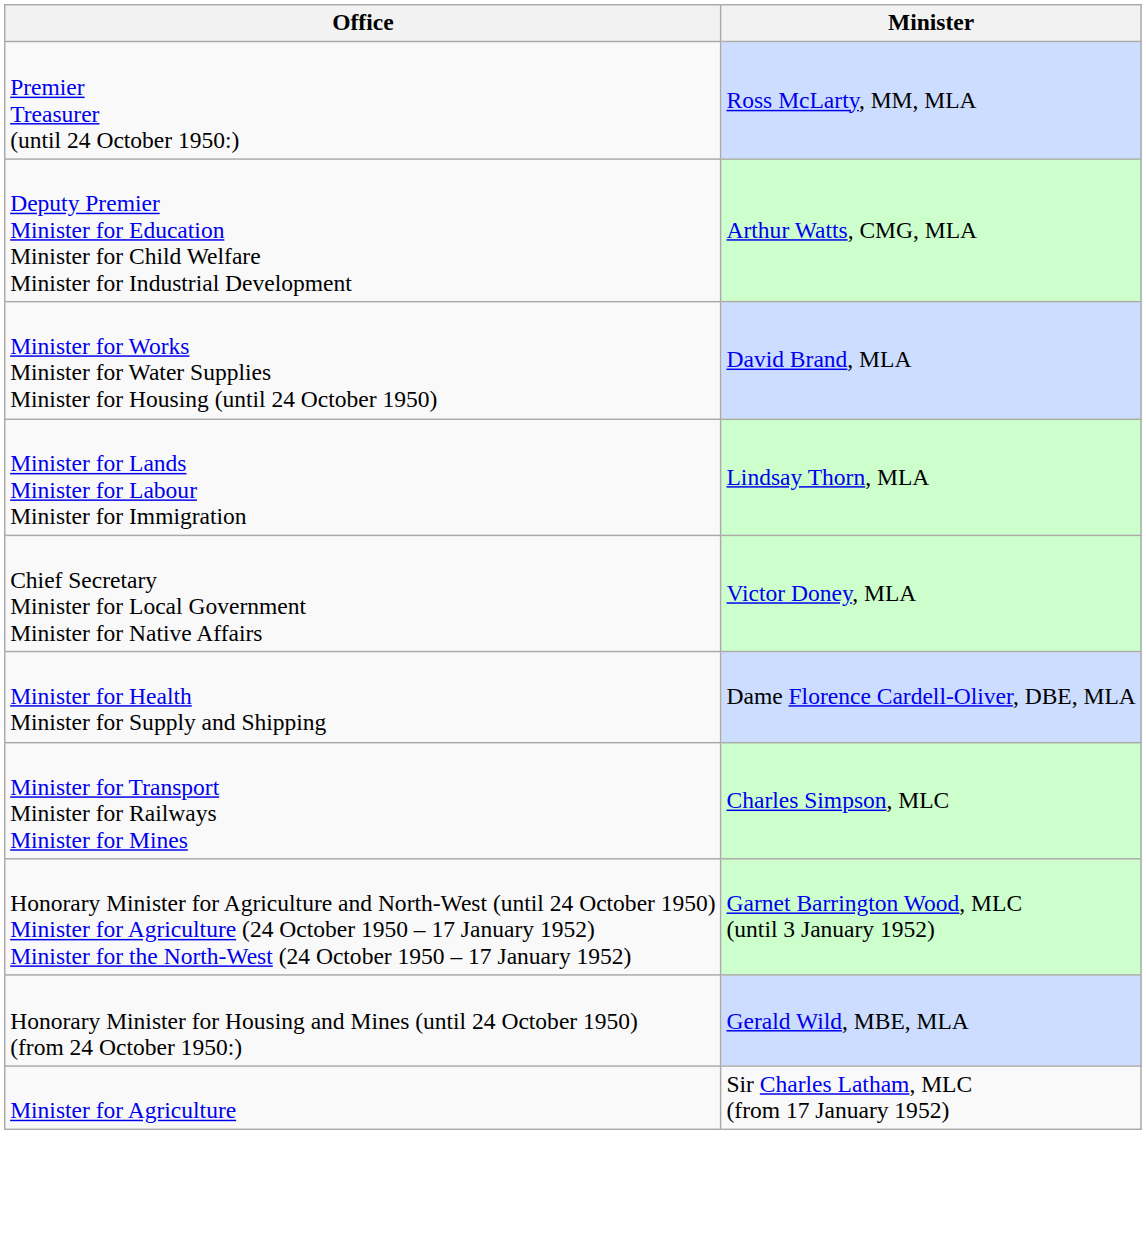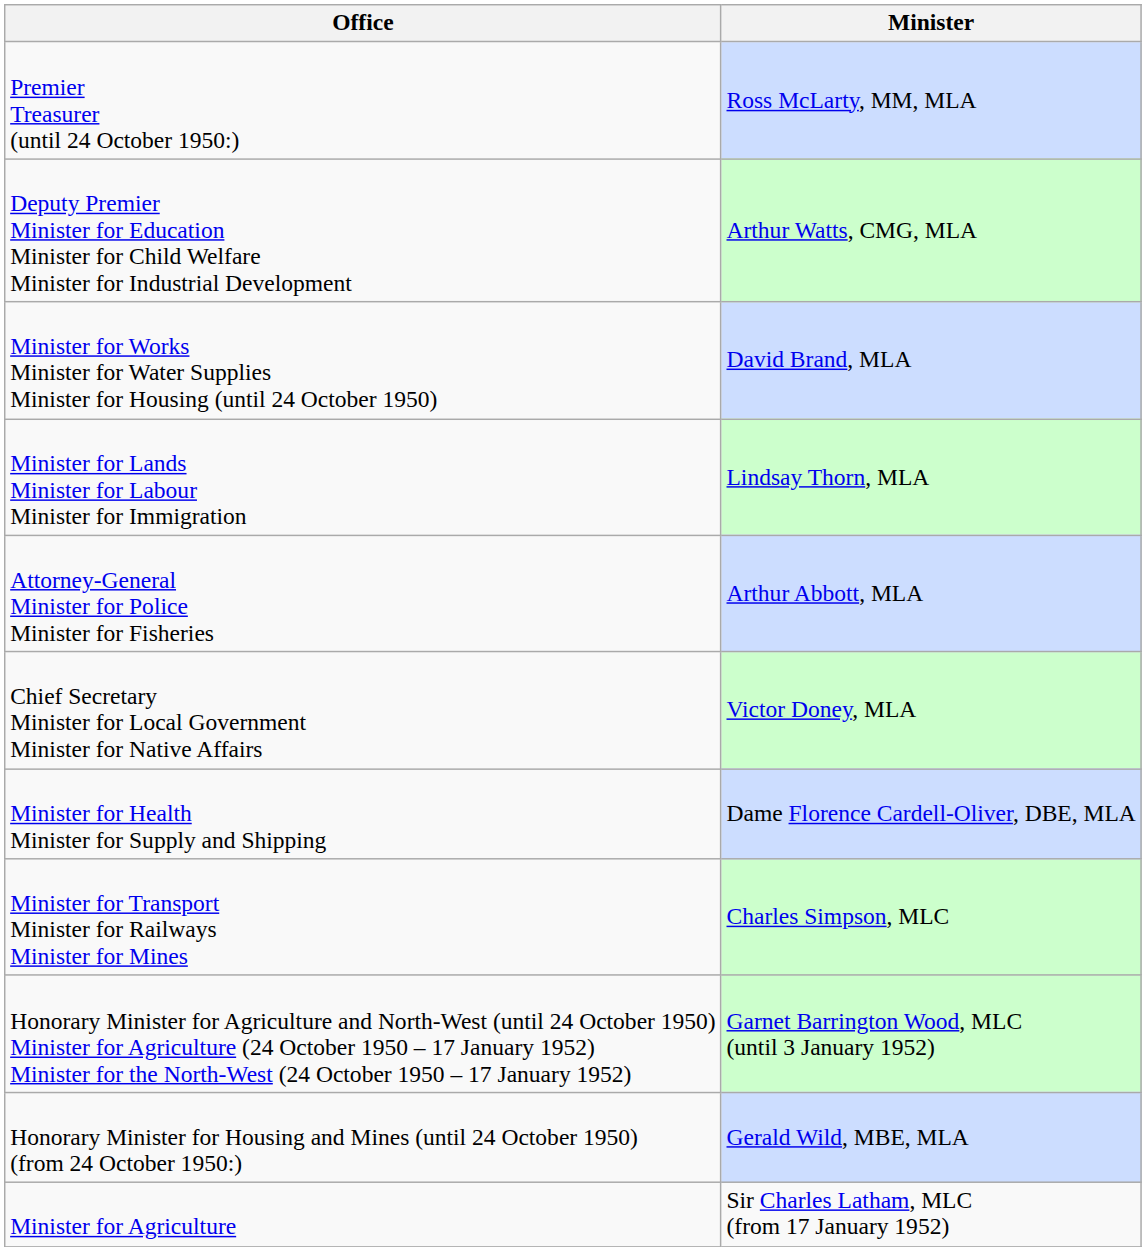+ row: Attorney-General Minister for Police Minister for Fisheries | Arthur Abbott, MLA
